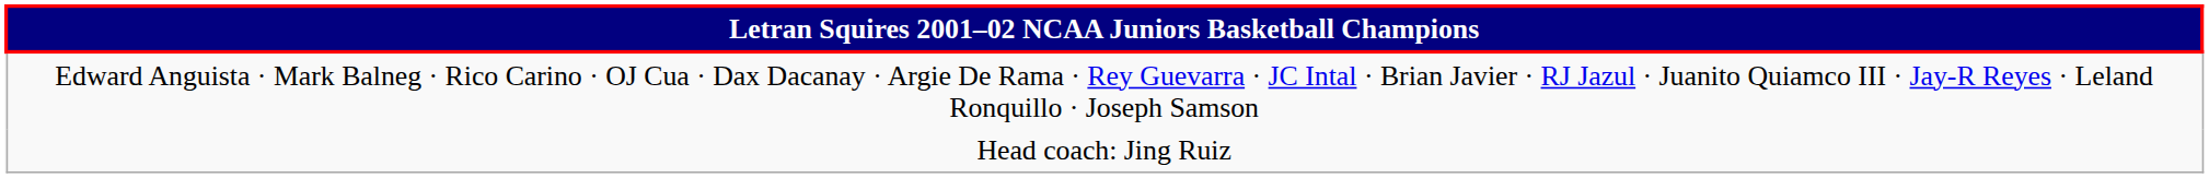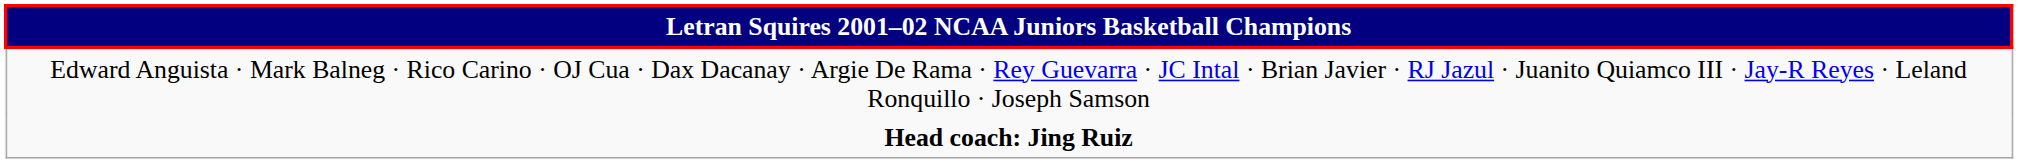row 3 | column 1: normal -> bold
